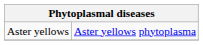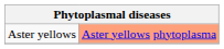Aster yellows | column 2: no background -> lightsalmon background
